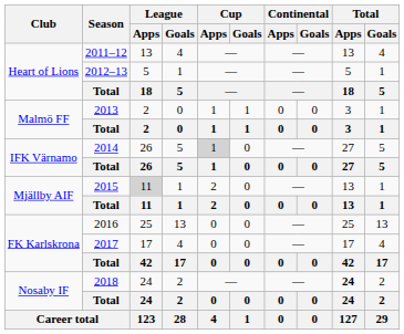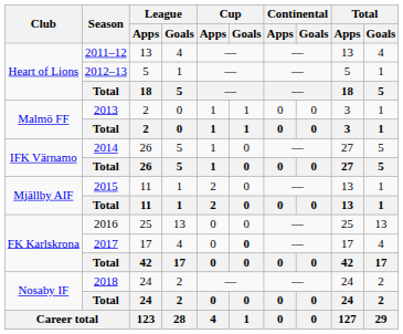2014 | Cup / Apps: lightgrey background -> no background
2015 | League / Apps: lightgrey background -> no background
2017 | Cup / Goals: normal -> bold
2018 | Total / Apps: bold -> normal
